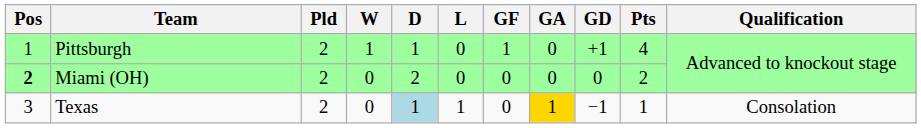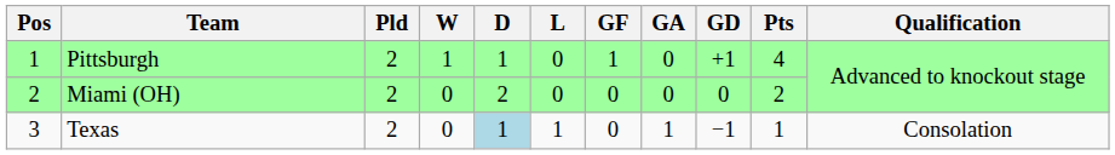Miami (OH) | Pos: bold -> normal
Texas | GA: gold background -> no background
